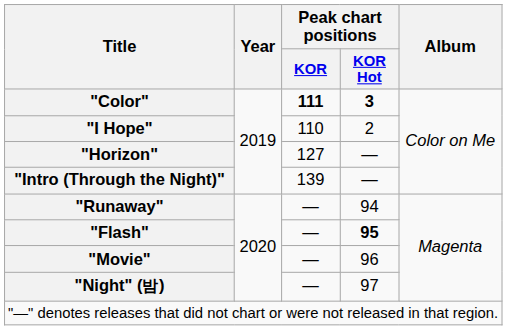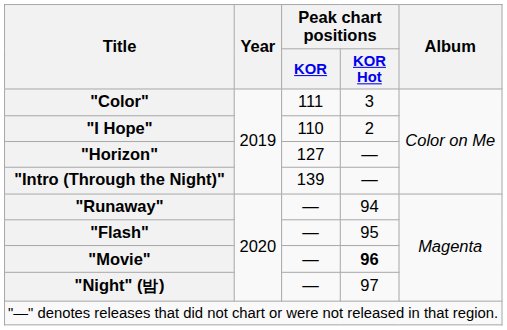"Color" | Peak chart positions / KOR: bold -> normal
"Color" | Peak chart positions / KOR Hot: bold -> normal
"Flash" | Peak chart positions / KOR Hot: bold -> normal
"Movie" | Peak chart positions / KOR Hot: normal -> bold
